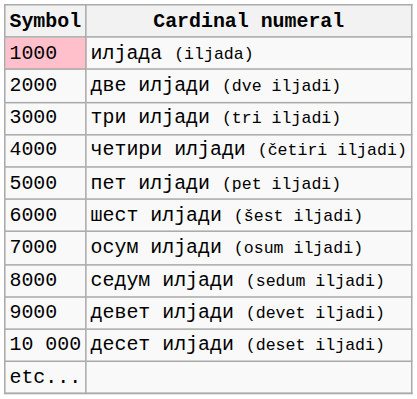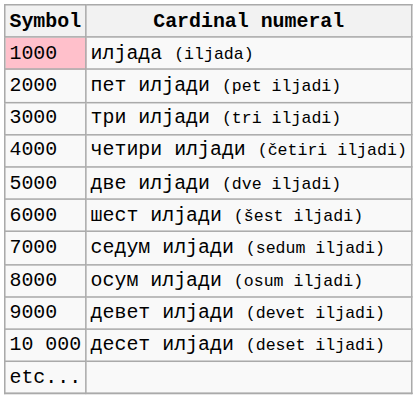row 3 | Cardinal numeral: две илјади (dve iljadi) -> пет илјади (pet iljadi)
row 6 | Cardinal numeral: пет илјади (pet iljadi) -> две илјади (dve iljadi)
row 8 | Cardinal numeral: осум илјади (osum iljadi) -> седум илјади (sedum iljadi)
row 9 | Cardinal numeral: седум илјади (sedum iljadi) -> осум илјади (osum iljadi)
